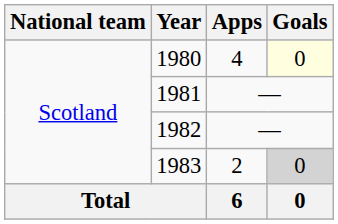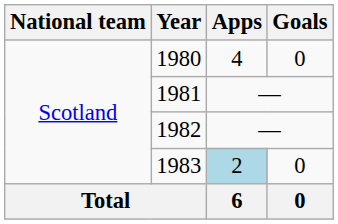1980 | Goals: lightyellow background -> no background
1983 | Apps: no background -> lightblue background
1983 | Goals: lightgrey background -> no background
